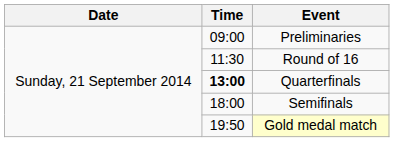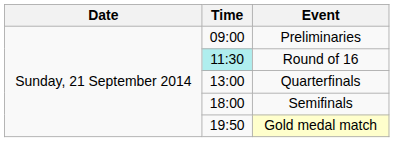Round of 16 | Time: no background -> paleturquoise background
Quarterfinals | Time: bold -> normal
